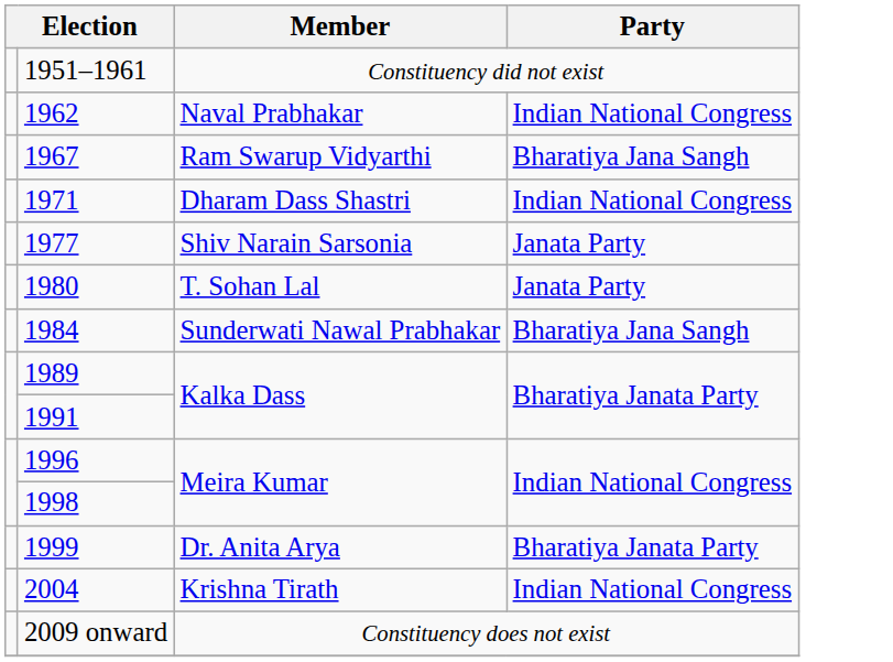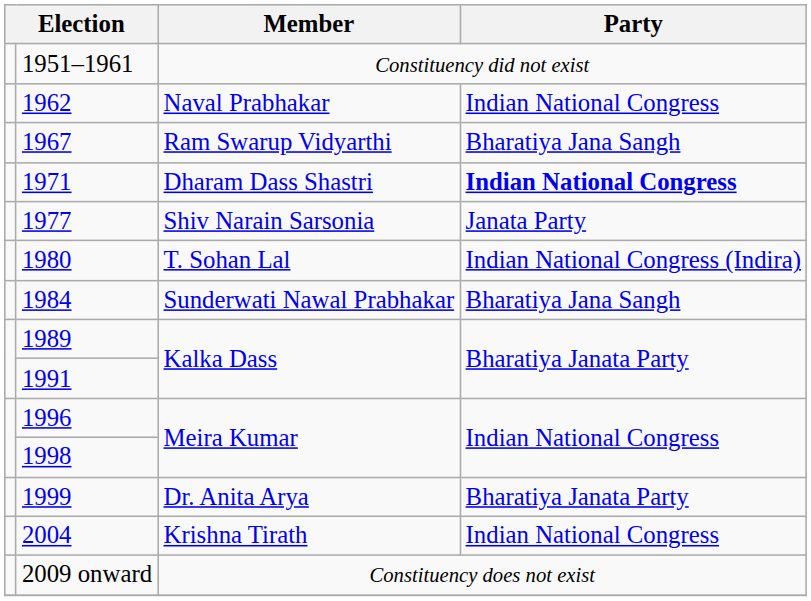1971 | Party: normal -> bold
1980 | Party: Janata Party -> Indian National Congress (Indira)
